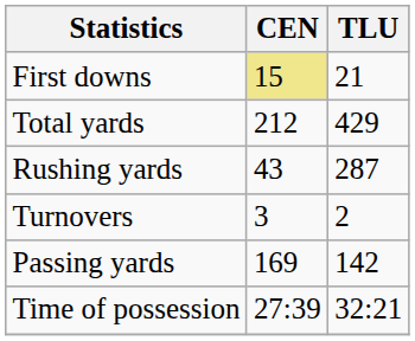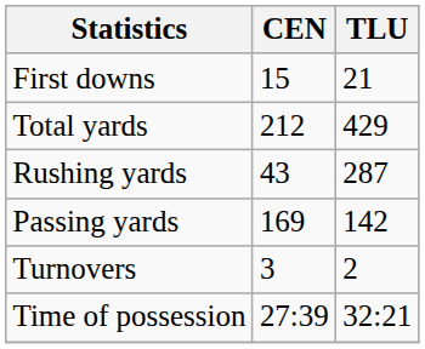First downs | CEN: khaki background -> no background
rows swapped: Passing yards <-> Turnovers
